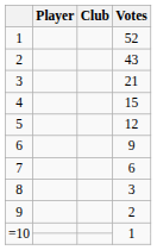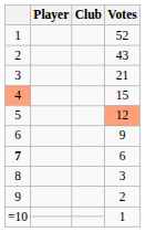4 | column 1: no background -> lightsalmon background
5 | Votes: no background -> lightsalmon background
7 | column 1: normal -> bold
